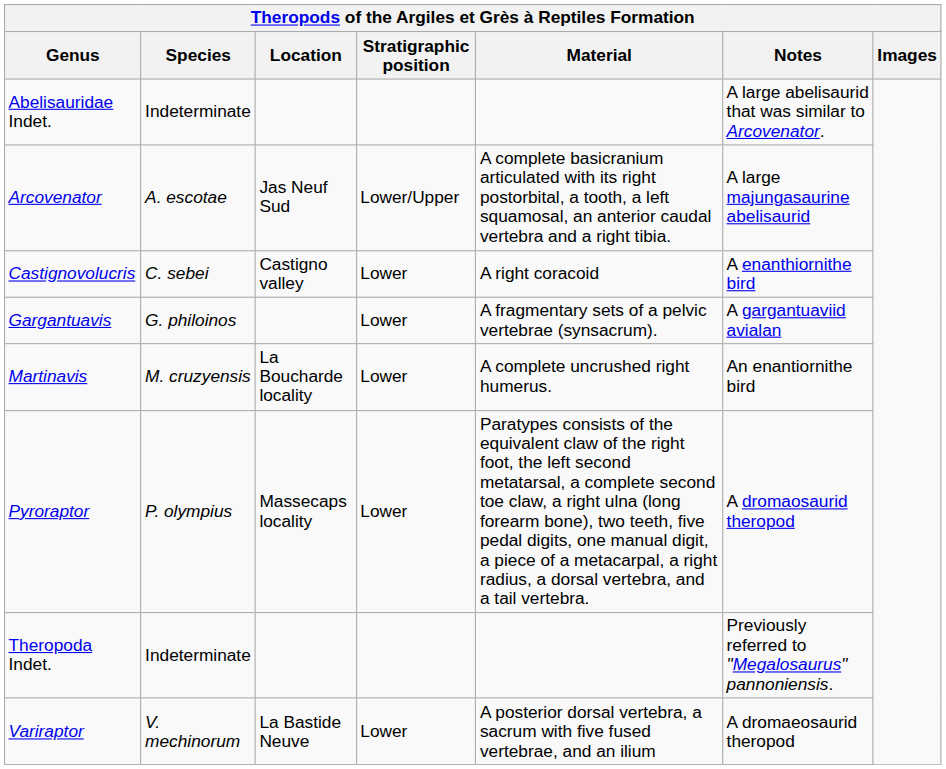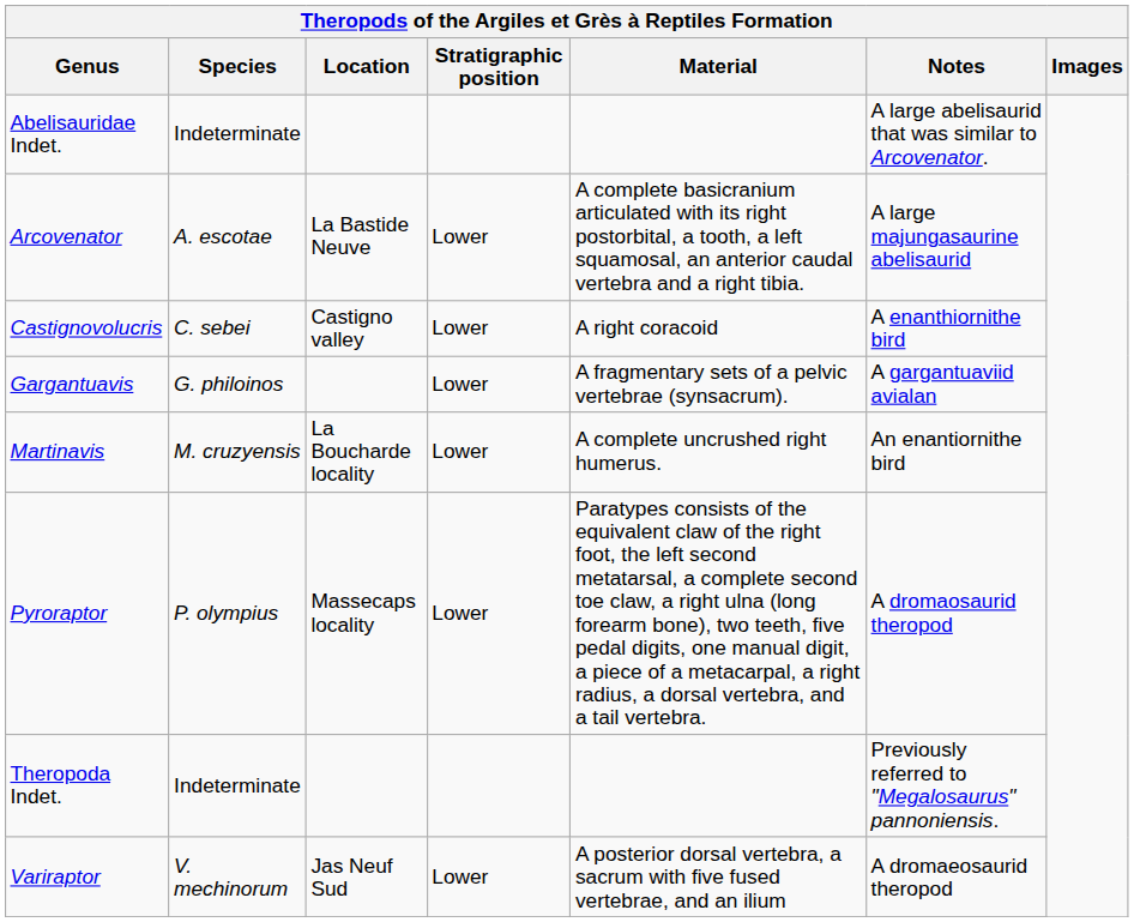Arcovenator | Location: Jas Neuf Sud -> La Bastide Neuve
Arcovenator | Stratigraphic position: Lower/Upper -> Lower
Variraptor | Location: La Bastide Neuve -> Jas Neuf Sud
